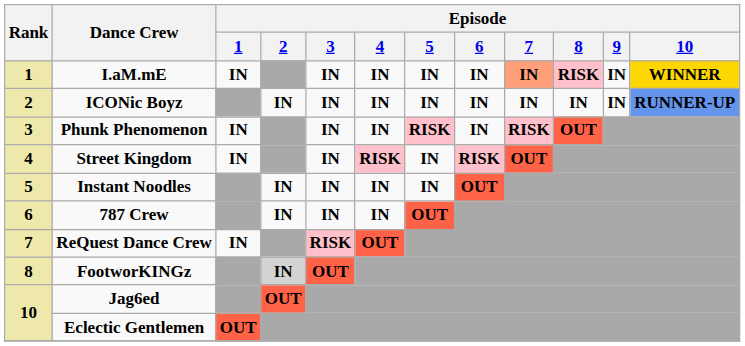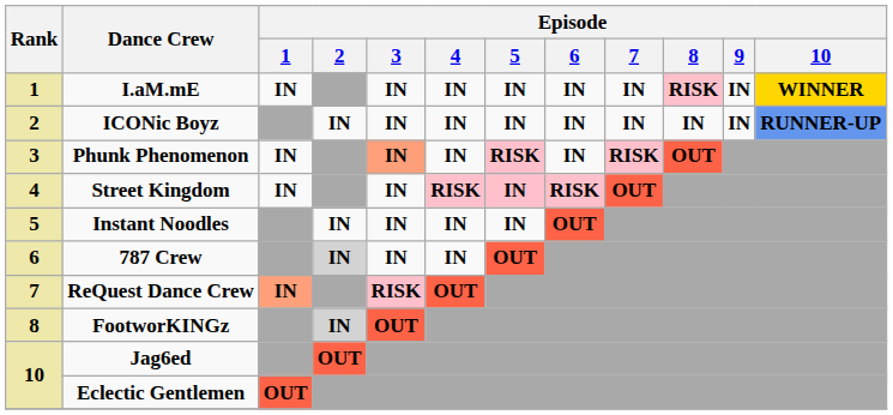I.aM.mE | Episode / 7: lightsalmon background -> no background
Phunk Phenomenon | Episode / 3: no background -> lightsalmon background
Street Kingdom | Episode / 5: no background -> pink background
787 Crew | Episode / 2: no background -> lightgrey background
ReQuest Dance Crew | Episode / 1: no background -> lightsalmon background
